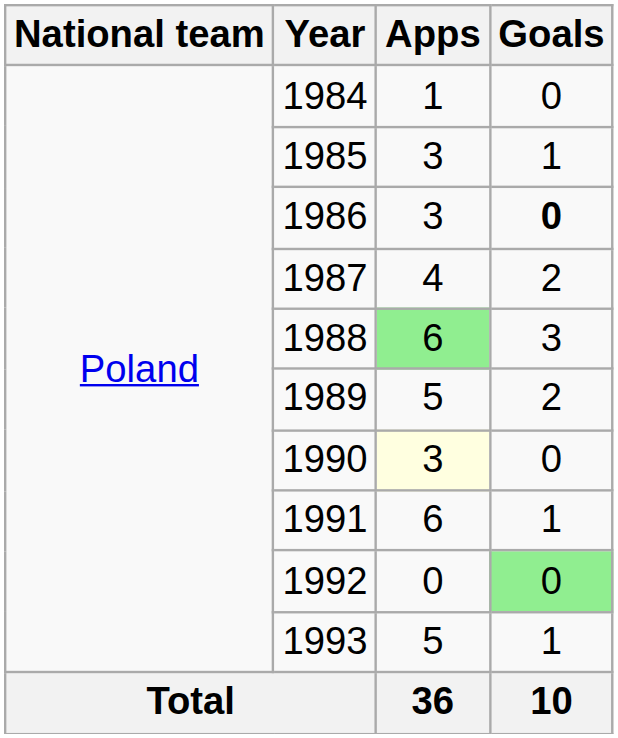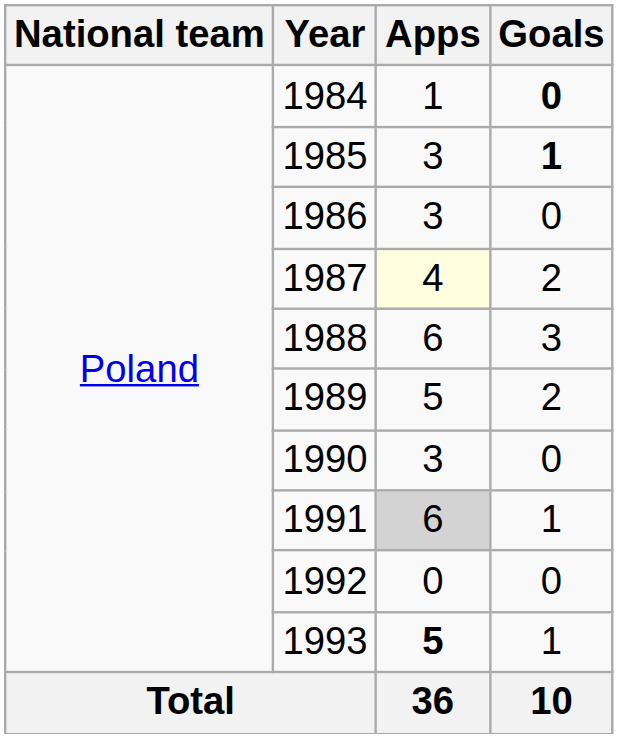1984 | Goals: normal -> bold
1985 | Goals: normal -> bold
1986 | Goals: bold -> normal
1987 | Apps: no background -> lightyellow background
1988 | Apps: lightgreen background -> no background
1990 | Apps: lightyellow background -> no background
1991 | Apps: no background -> lightgrey background
1992 | Goals: lightgreen background -> no background
1993 | Apps: normal -> bold
